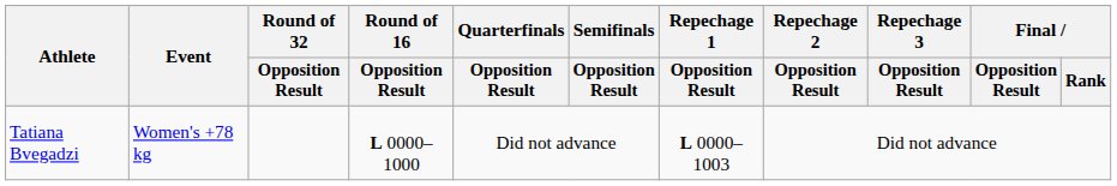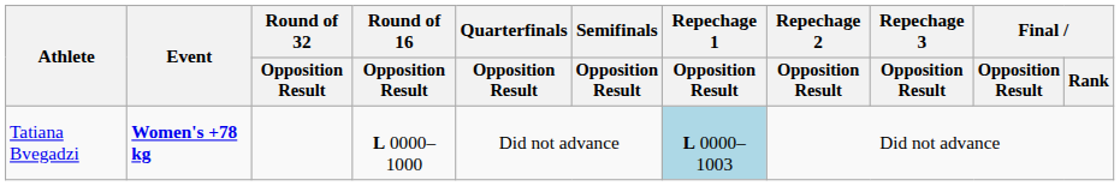Tatiana Bvegadzi | Event: normal -> bold
Tatiana Bvegadzi | Repechage 1 / Opposition Result: no background -> lightblue background
